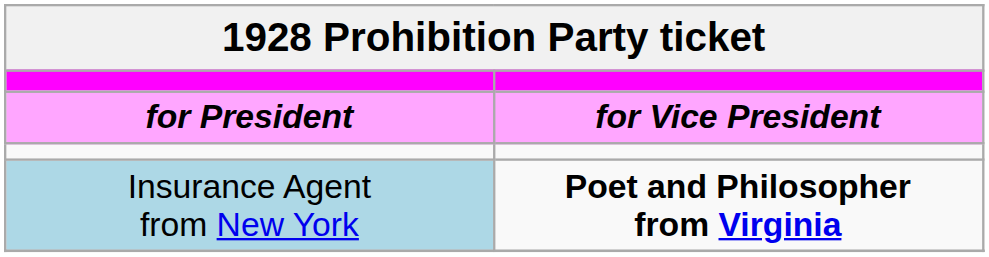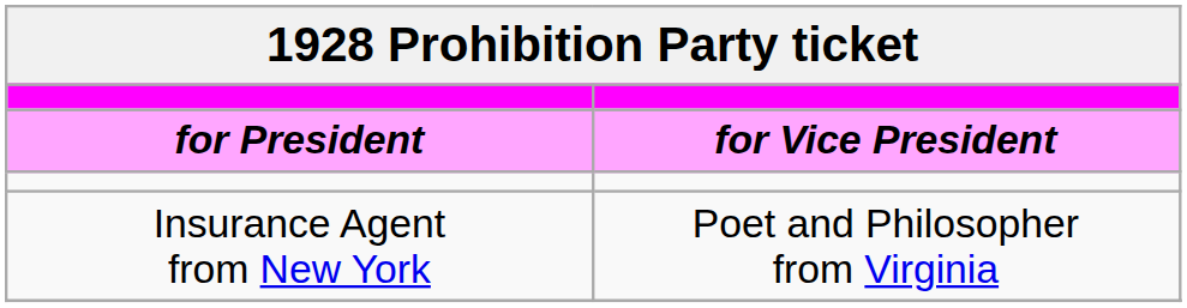Insurance Agent from New York | column 1: lightblue background -> no background
Insurance Agent from New York | column 2: bold -> normal
